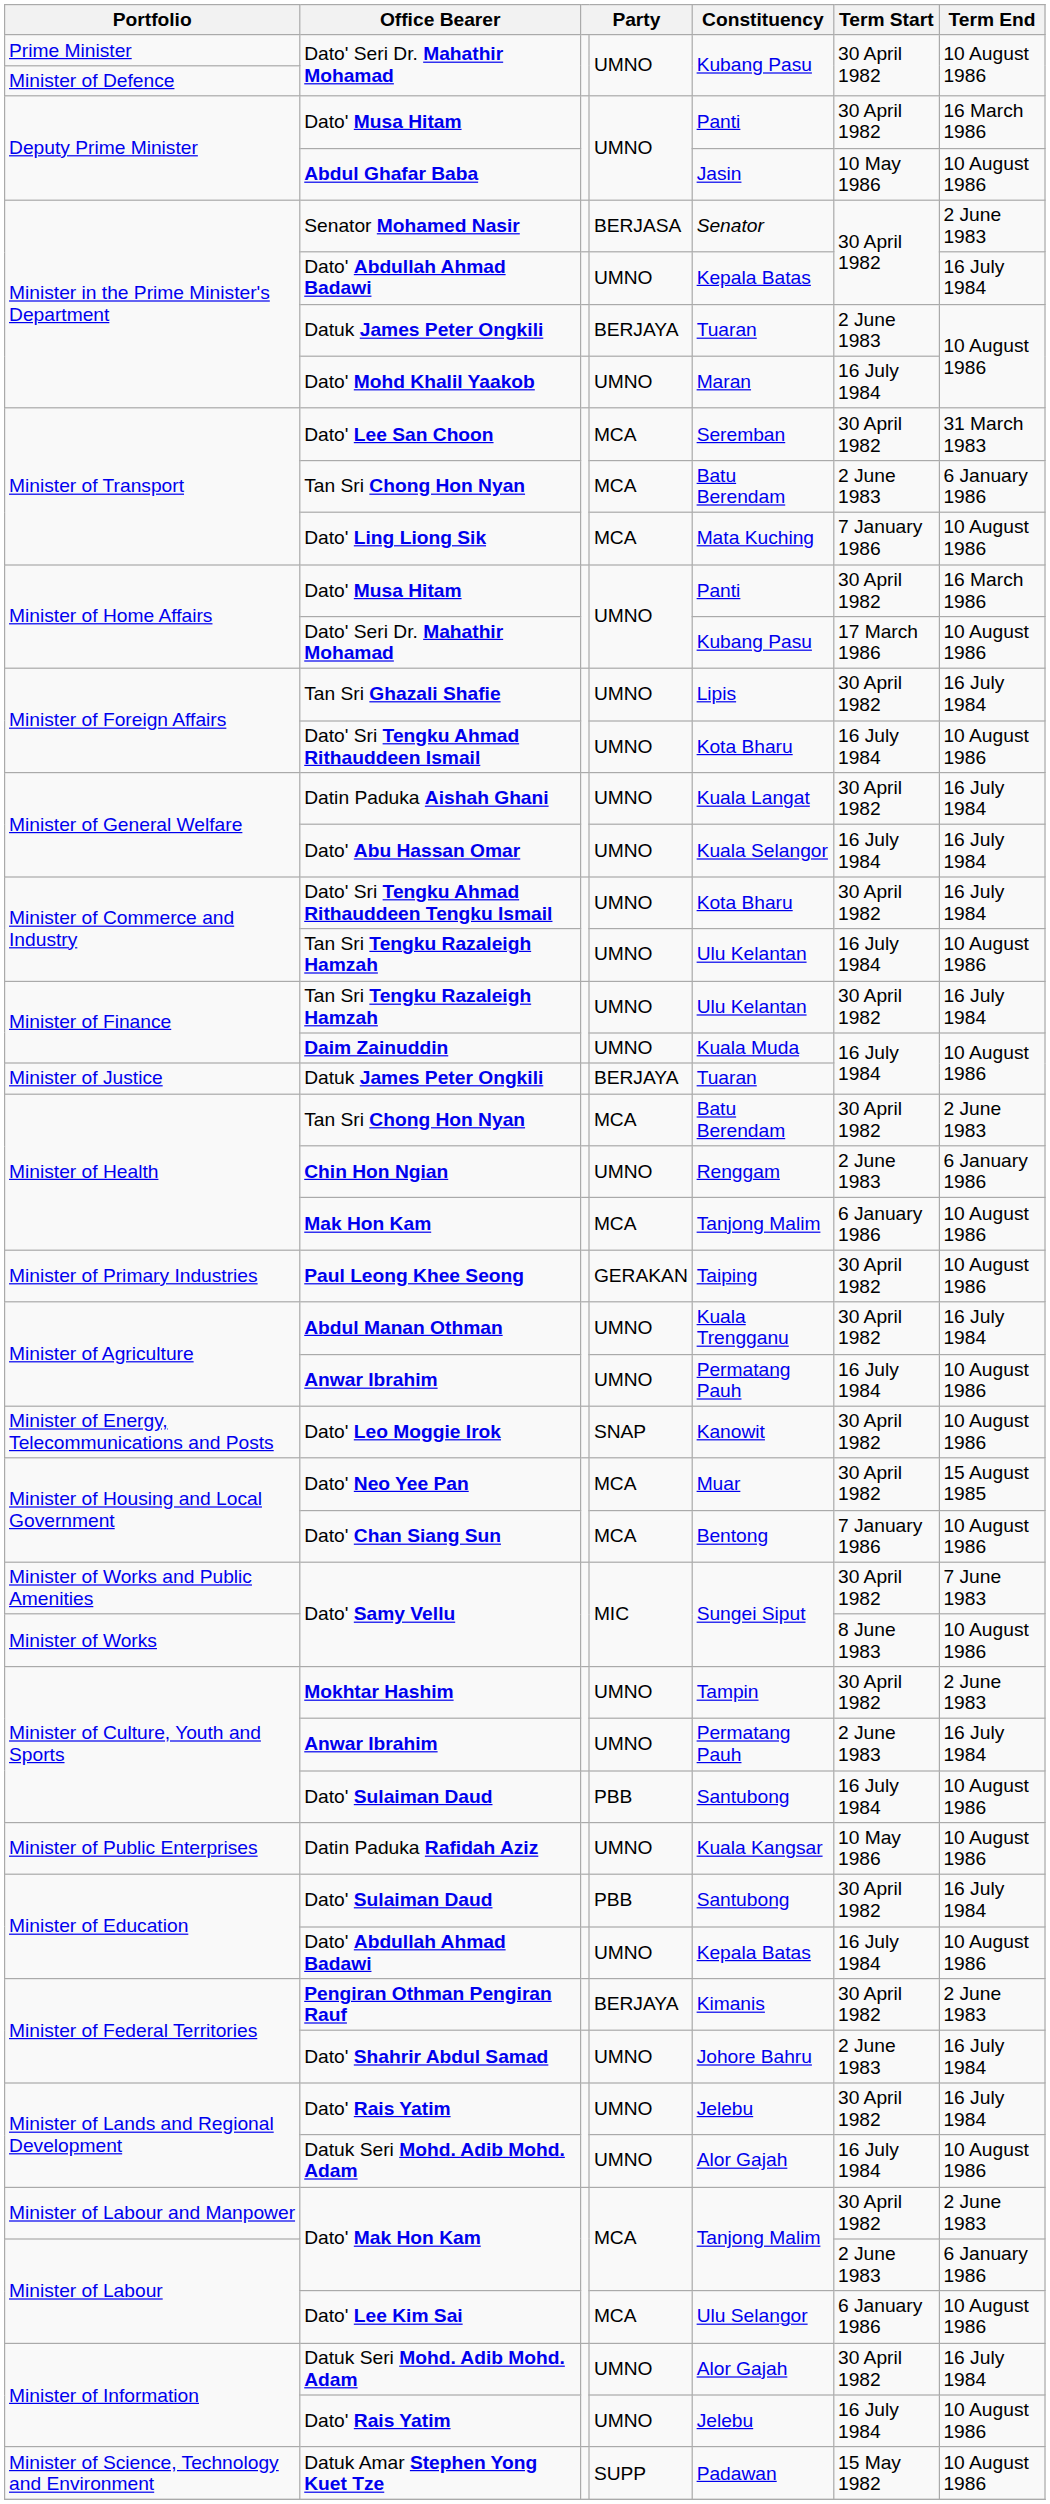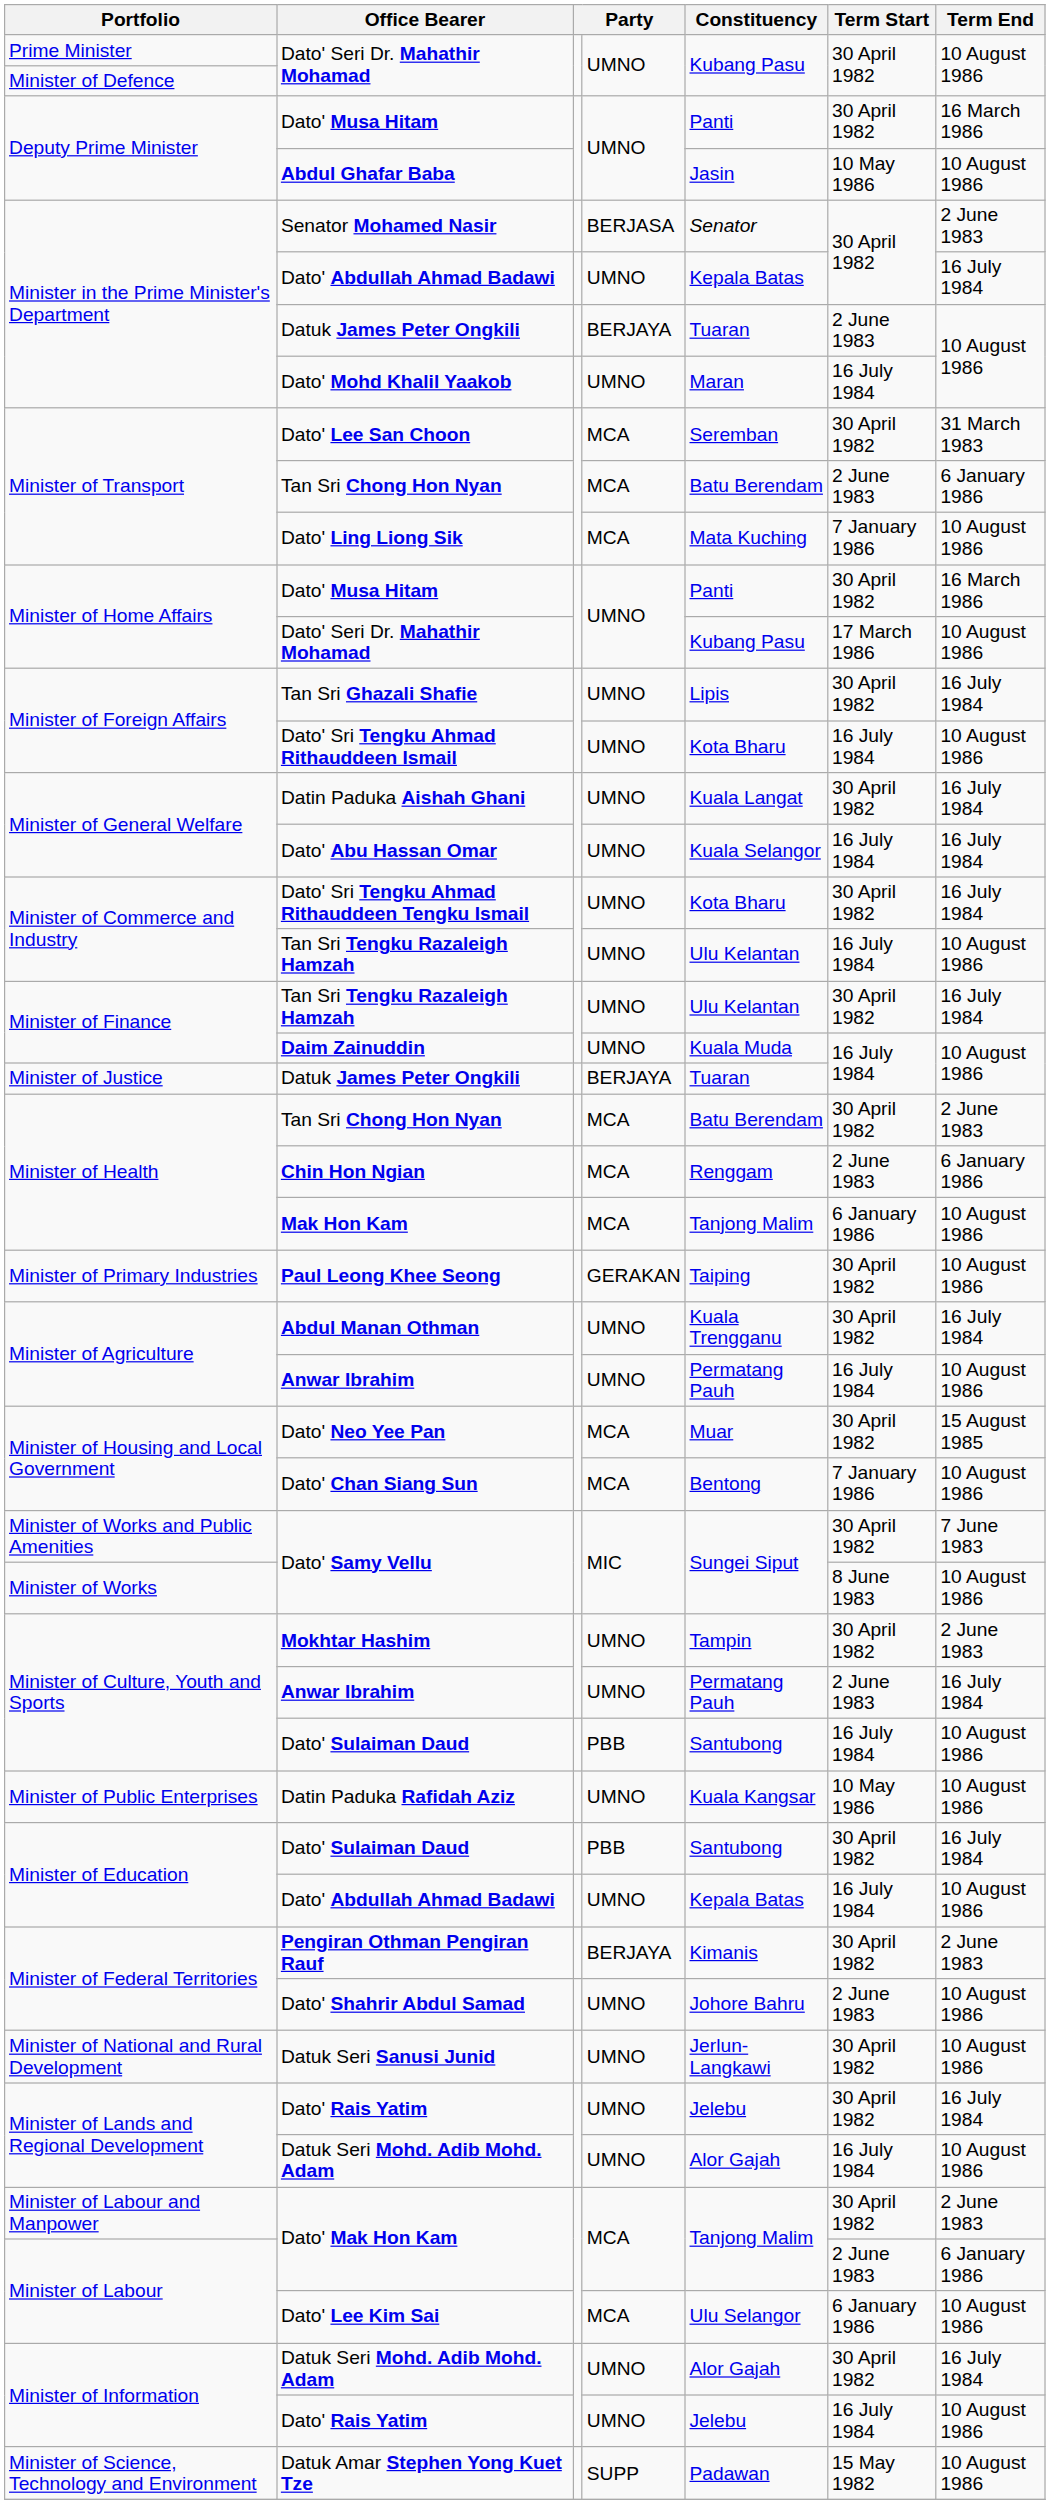Chin Hon Ngian | column 4: UMNO -> MCA
- row: Minister of Energy, Telecommunications and Posts | Dato' Leo Moggie Irok | SNAP | Kanowit | 30 April 1982 | 10 August 1986
Dato' Shahrir Abdul Samad | Term End: 16 July 1984 -> 10 August 1986
+ row: Minister of National and Rural Development | Datuk Seri Sanusi Junid | UMNO | Jerlun-Langkawi | 30 April 1982 | 10 August 1986
